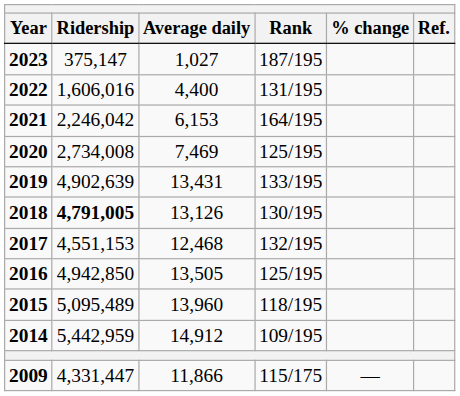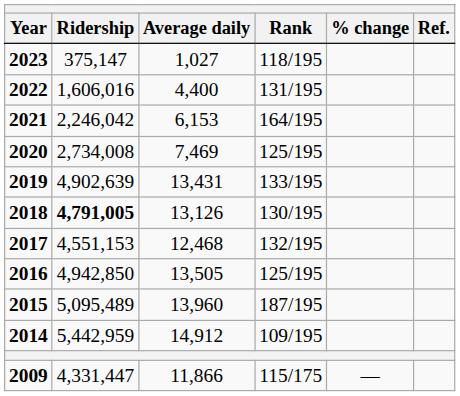2023 | Rank: 187/195 -> 118/195
2015 | Rank: 118/195 -> 187/195
